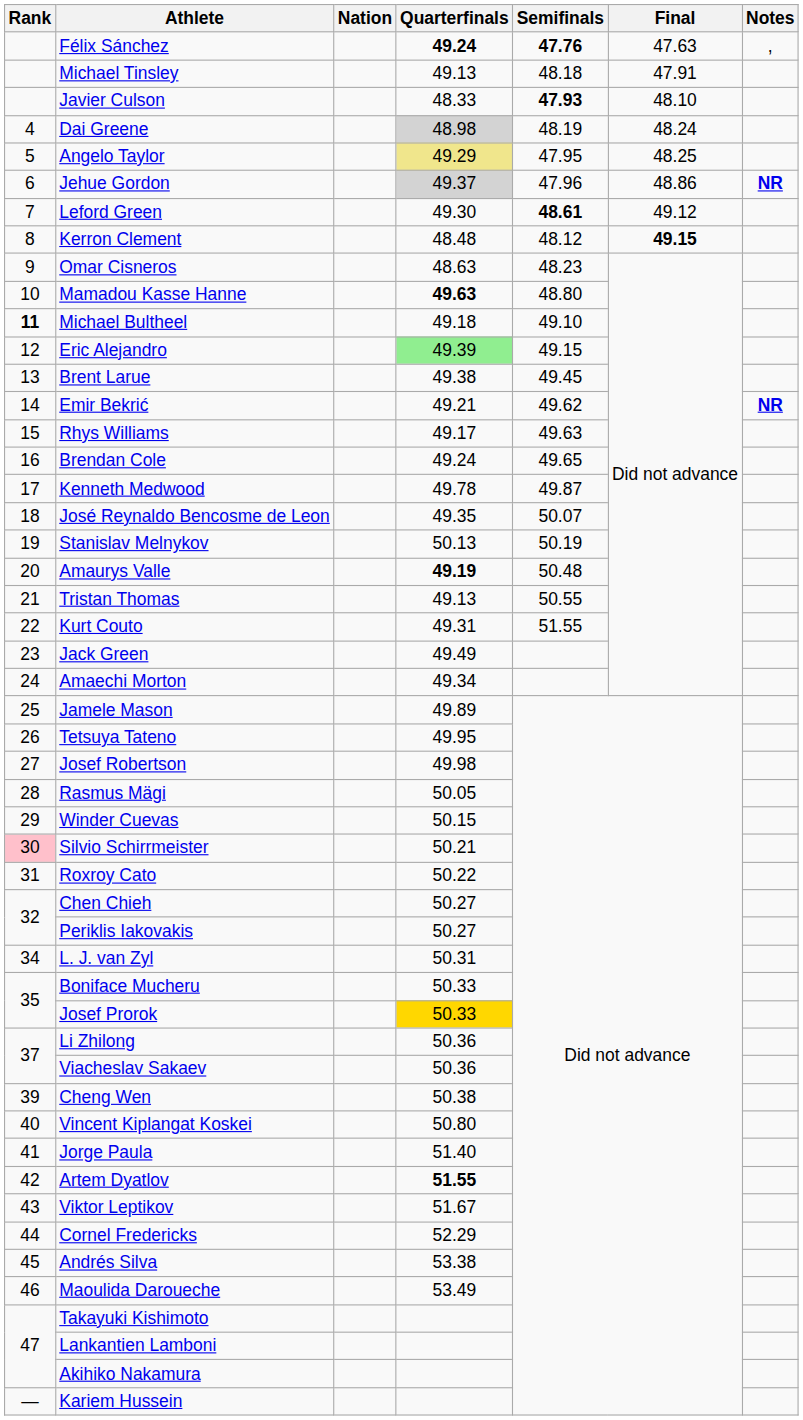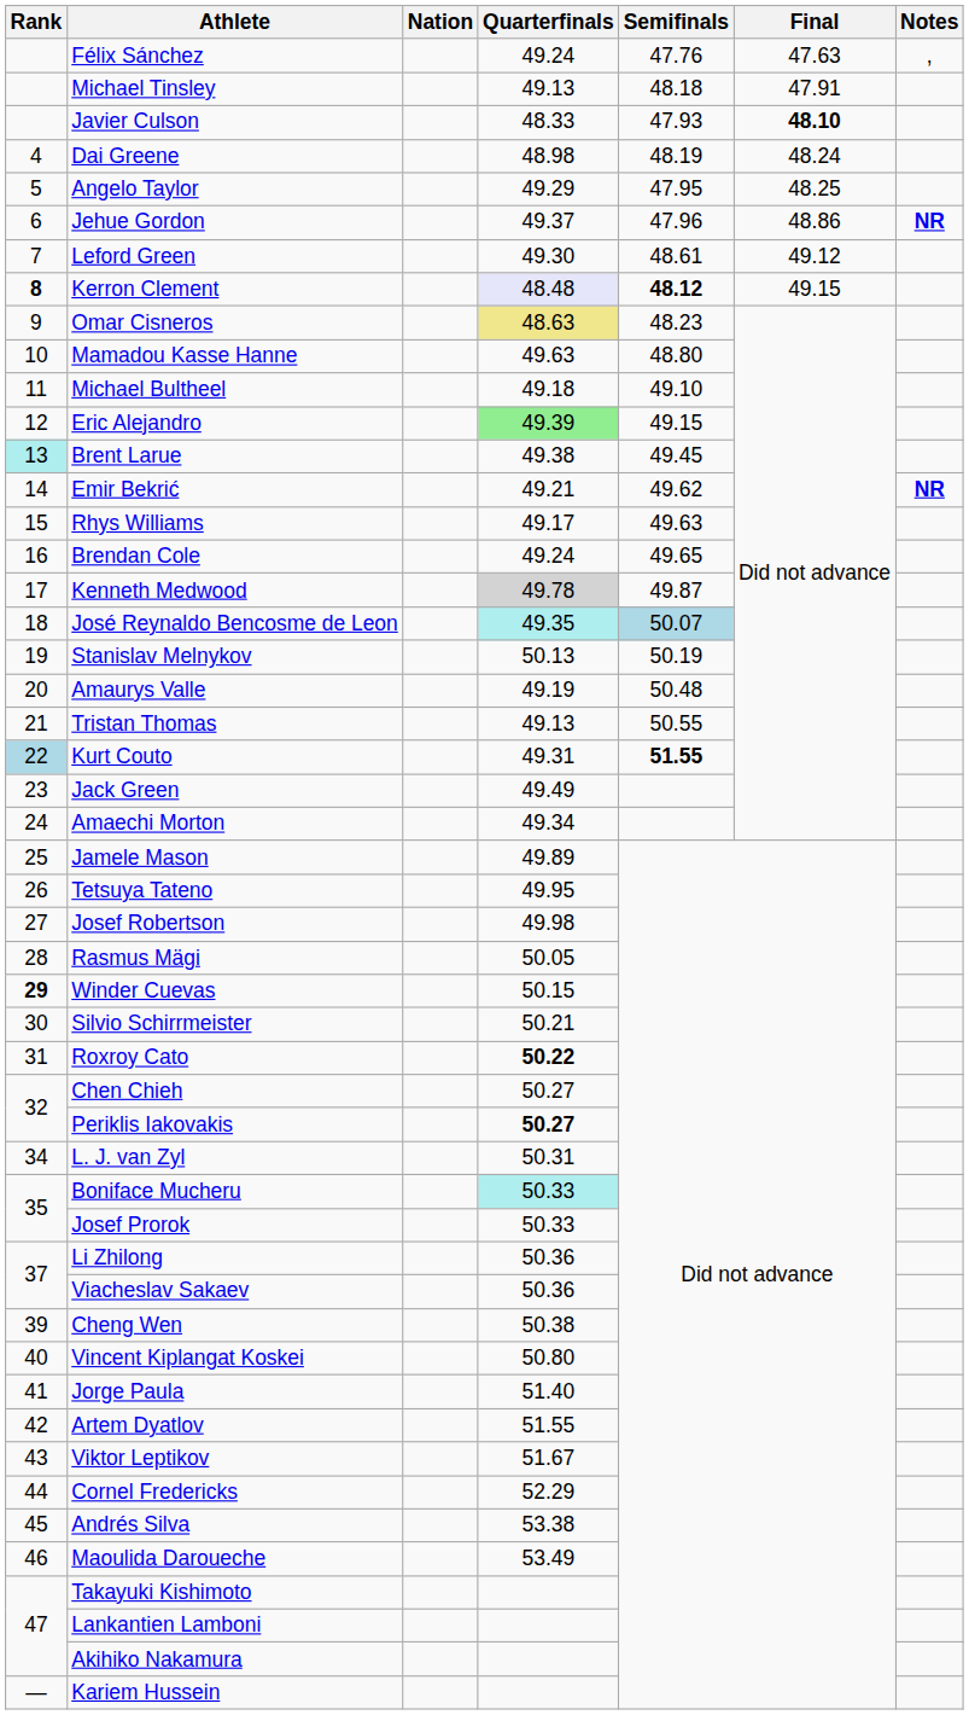Félix Sánchez | Quarterfinals: bold -> normal
Félix Sánchez | Semifinals: bold -> normal
Javier Culson | Semifinals: bold -> normal
Javier Culson | Final: normal -> bold
Dai Greene | Quarterfinals: lightgrey background -> no background
Angelo Taylor | Quarterfinals: khaki background -> no background
Jehue Gordon | Quarterfinals: lightgrey background -> no background
Leford Green | Semifinals: bold -> normal
Kerron Clement | Rank: normal -> bold
Kerron Clement | Quarterfinals: no background -> lavender background
Kerron Clement | Semifinals: normal -> bold
Kerron Clement | Final: bold -> normal
Omar Cisneros | Quarterfinals: no background -> khaki background
Mamadou Kasse Hanne | Quarterfinals: bold -> normal
Michael Bultheel | Rank: bold -> normal
Brent Larue | Rank: no background -> paleturquoise background
Kenneth Medwood | Quarterfinals: no background -> lightgrey background
José Reynaldo Bencosme de Leon | Quarterfinals: no background -> paleturquoise background
José Reynaldo Bencosme de Leon | Semifinals: no background -> lightblue background
Amaurys Valle | Quarterfinals: bold -> normal
Kurt Couto | Rank: no background -> lightblue background
Kurt Couto | Semifinals: normal -> bold
Winder Cuevas | Rank: normal -> bold
Silvio Schirrmeister | Rank: pink background -> no background
Roxroy Cato | Quarterfinals: normal -> bold
Periklis Iakovakis | Quarterfinals: normal -> bold
Boniface Mucheru | Quarterfinals: no background -> paleturquoise background
Josef Prorok | Quarterfinals: gold background -> no background
Artem Dyatlov | Quarterfinals: bold -> normal
